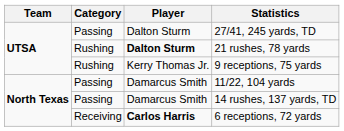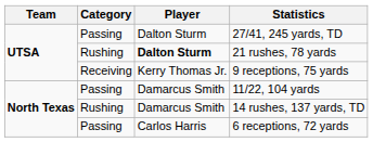9 receptions, 75 yards | Category: Rushing -> Receiving
14 rushes, 137 yards, TD | Category: Passing -> Rushing
6 receptions, 72 yards | Category: Receiving -> Passing
6 receptions, 72 yards | Player: bold -> normal
